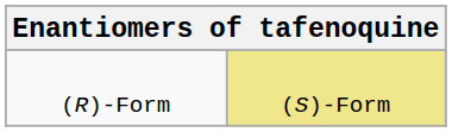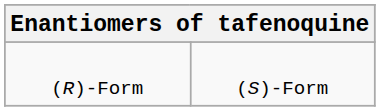(R)-Form | column 2: khaki background -> no background
